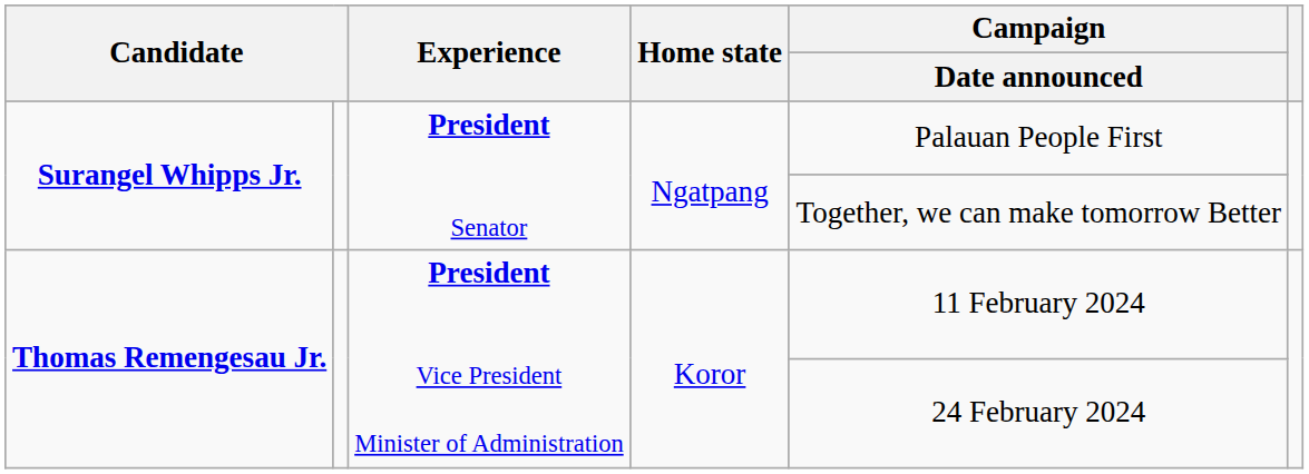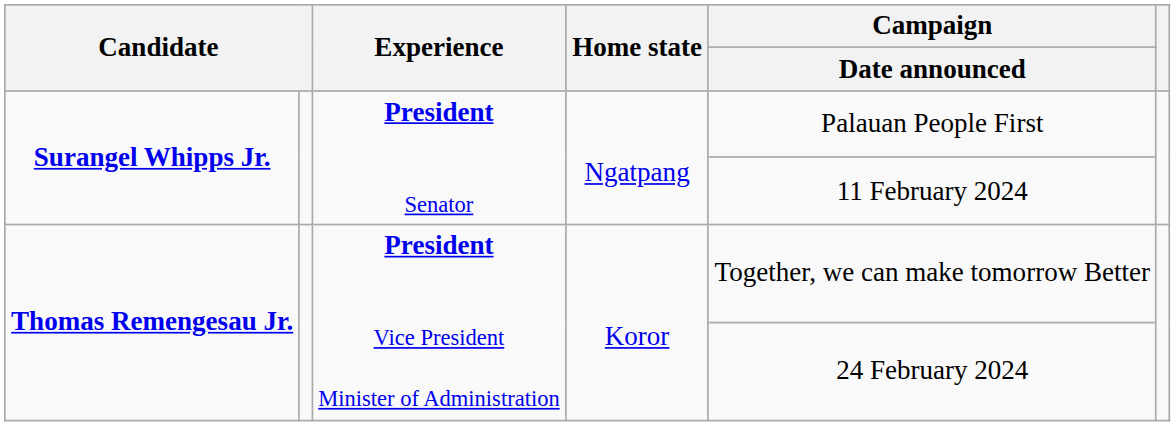row 4 | Campaign / Date announced: Together, we can make tomorrow Better -> 11 February 2024
row 5 | Campaign / Date announced: 11 February 2024 -> Together, we can make tomorrow Better
